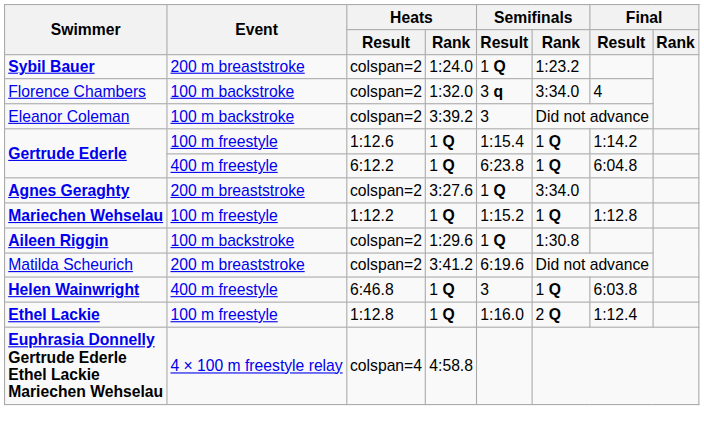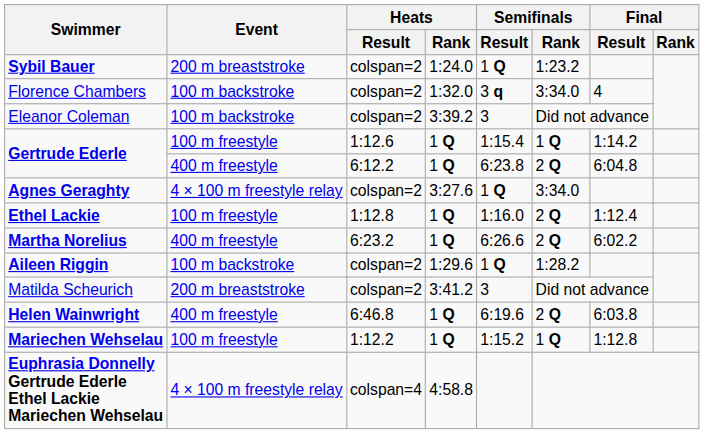Gertrude Ederle / 6:12.2 | Semifinals / Rank: 1 Q -> 2 Q
Agnes Geraghty | Event: 200 m breaststroke -> 4 × 100 m freestyle relay
rows swapped: Ethel Lackie <-> Mariechen Wehselau
+ row: Martha Norelius | 400 m freestyle | 6:23.2 | 1 Q | 6:26.6 | 2 Q | 6:02.2
Aileen Riggin | Semifinals / Rank: 1:30.8 -> 1:28.2
Matilda Scheurich | Semifinals / Result: 6:19.6 -> 3
Helen Wainwright | Semifinals / Result: 3 -> 6:19.6
Helen Wainwright | Semifinals / Rank: 1 Q -> 2 Q
